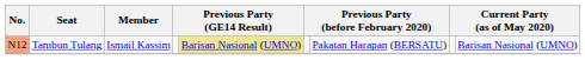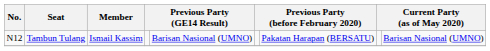Tambun Tulang | No.: lightsalmon background -> no background
Tambun Tulang | column 5: khaki background -> no background
